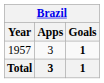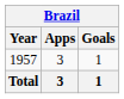1957 | Goals: bold -> normal
